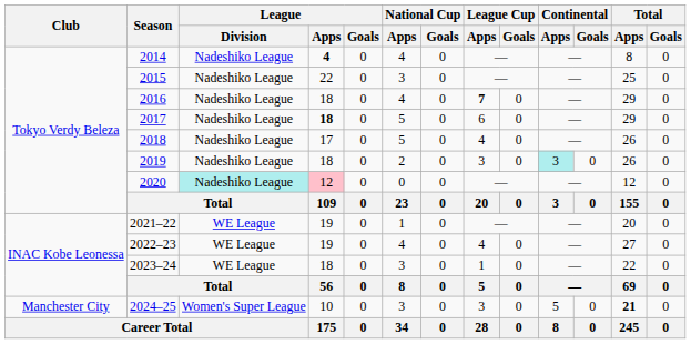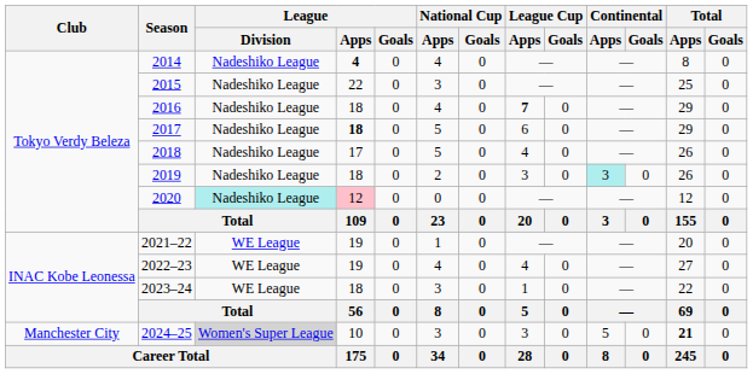2024–25 | League / Division: no background -> lightgrey background
